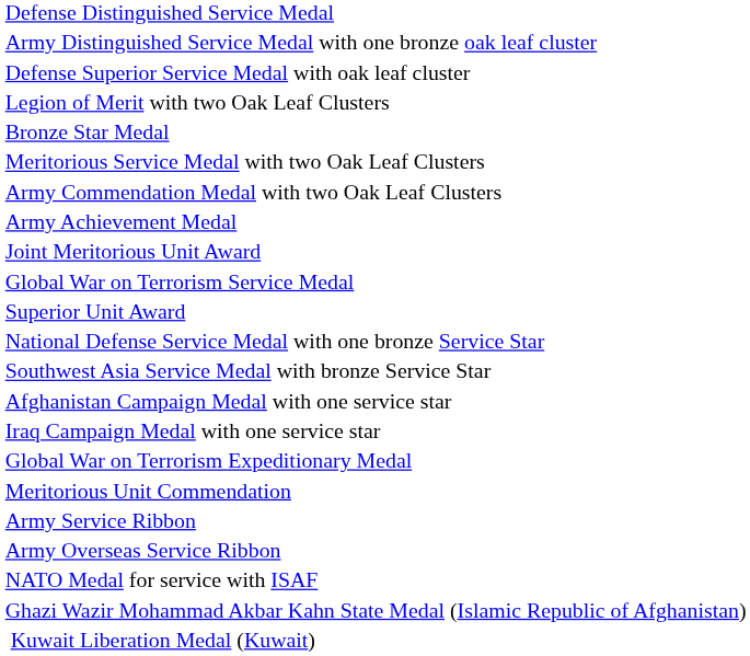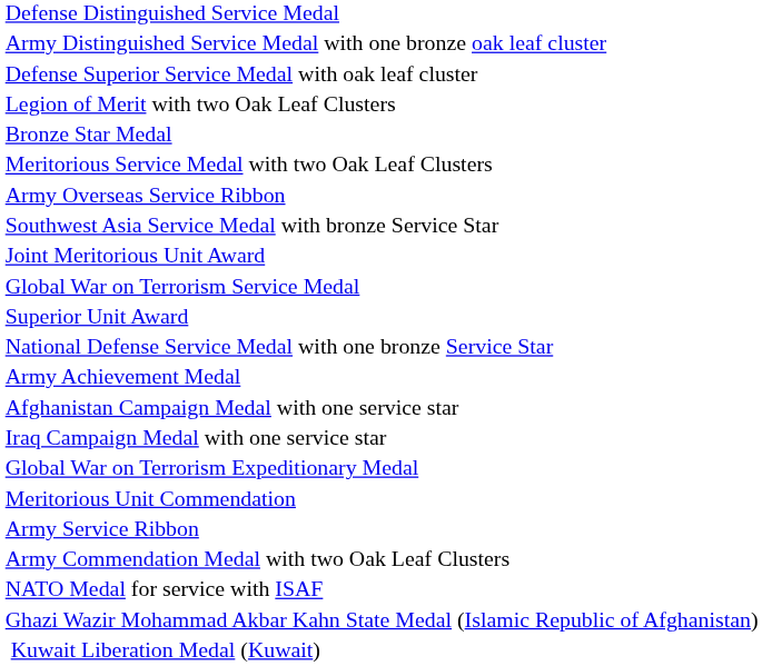row 7 | column 1: Army Commendation Medal with two Oak Leaf Clusters -> Army Overseas Service Ribbon
row 8 | column 1: Army Achievement Medal -> Southwest Asia Service Medal with bronze Service Star
row 13 | column 1: Southwest Asia Service Medal with bronze Service Star -> Army Achievement Medal
row 19 | column 1: Army Overseas Service Ribbon -> Army Commendation Medal with two Oak Leaf Clusters
